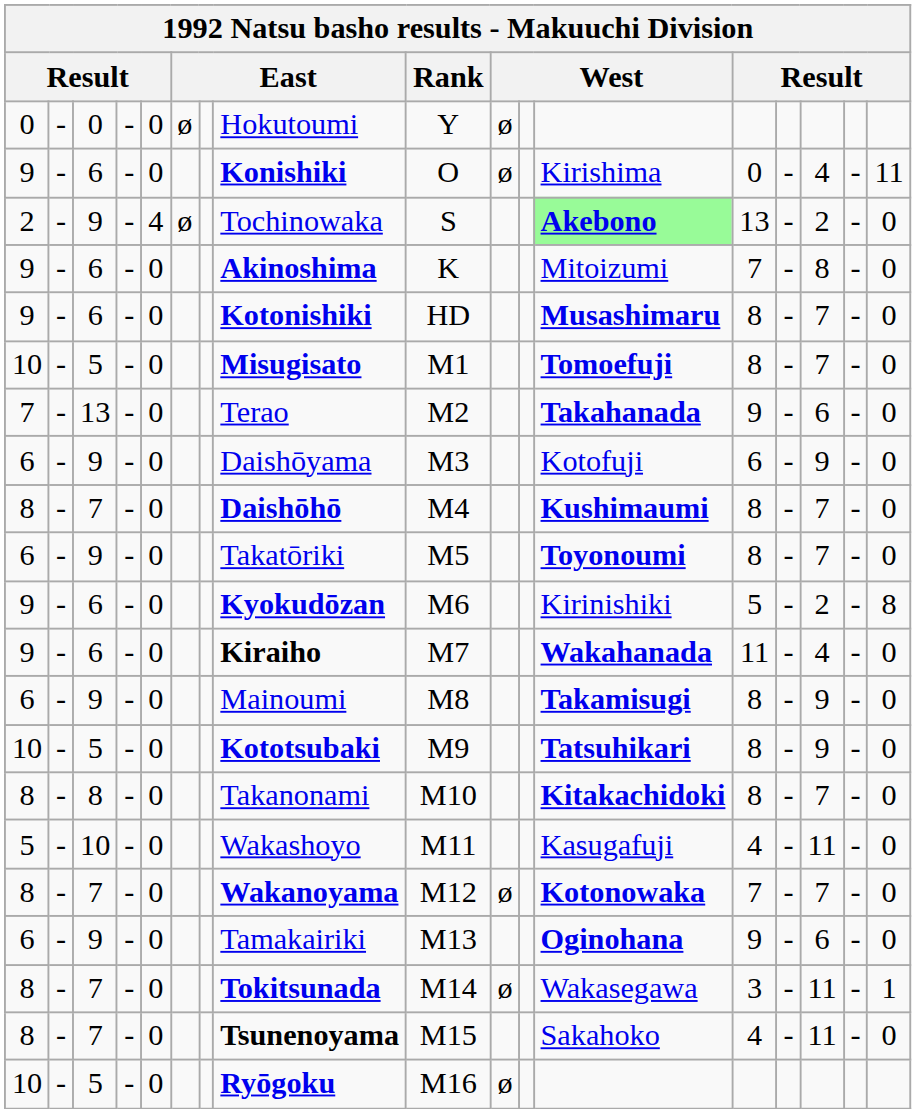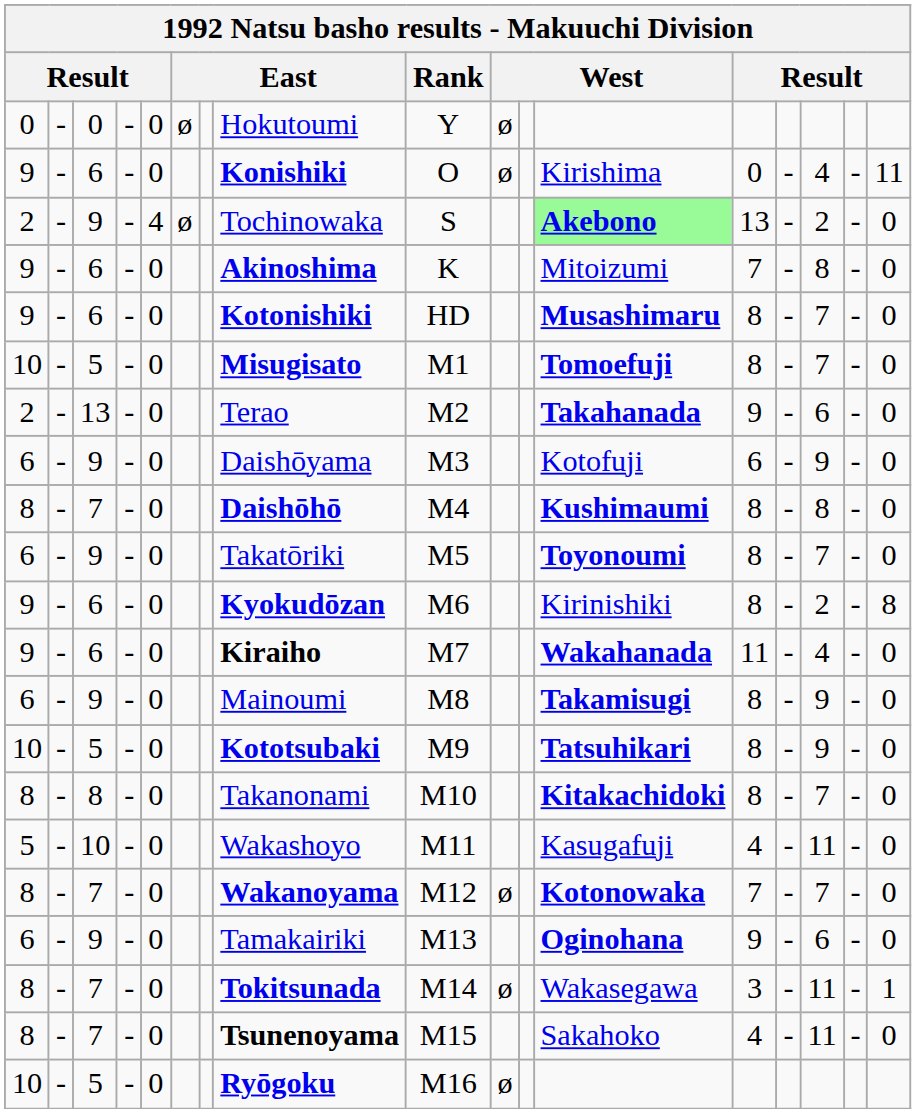row 9 | column 1: 7 -> 2
row 11 | column 15: 7 -> 8
row 13 | column 13: 5 -> 8
